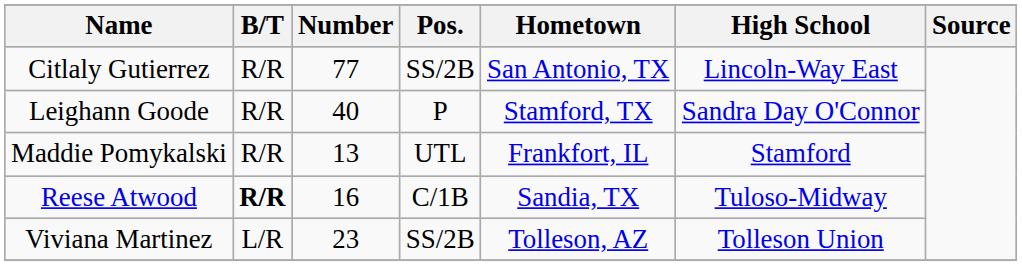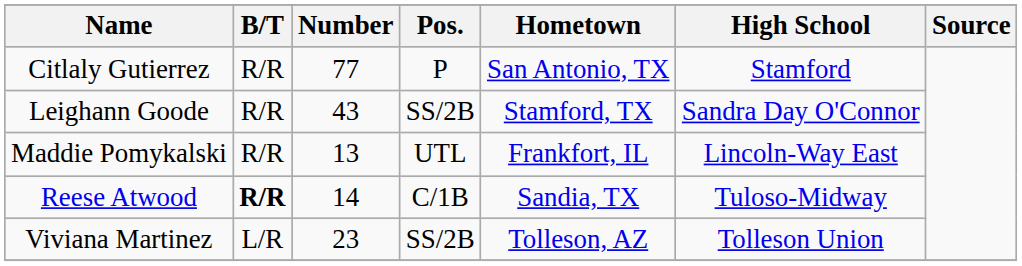Citlaly Gutierrez | Pos.: SS/2B -> P
Citlaly Gutierrez | High School: Lincoln-Way East -> Stamford
Leighann Goode | Number: 40 -> 43
Leighann Goode | Pos.: P -> SS/2B
Maddie Pomykalski | High School: Stamford -> Lincoln-Way East
Reese Atwood | Number: 16 -> 14
